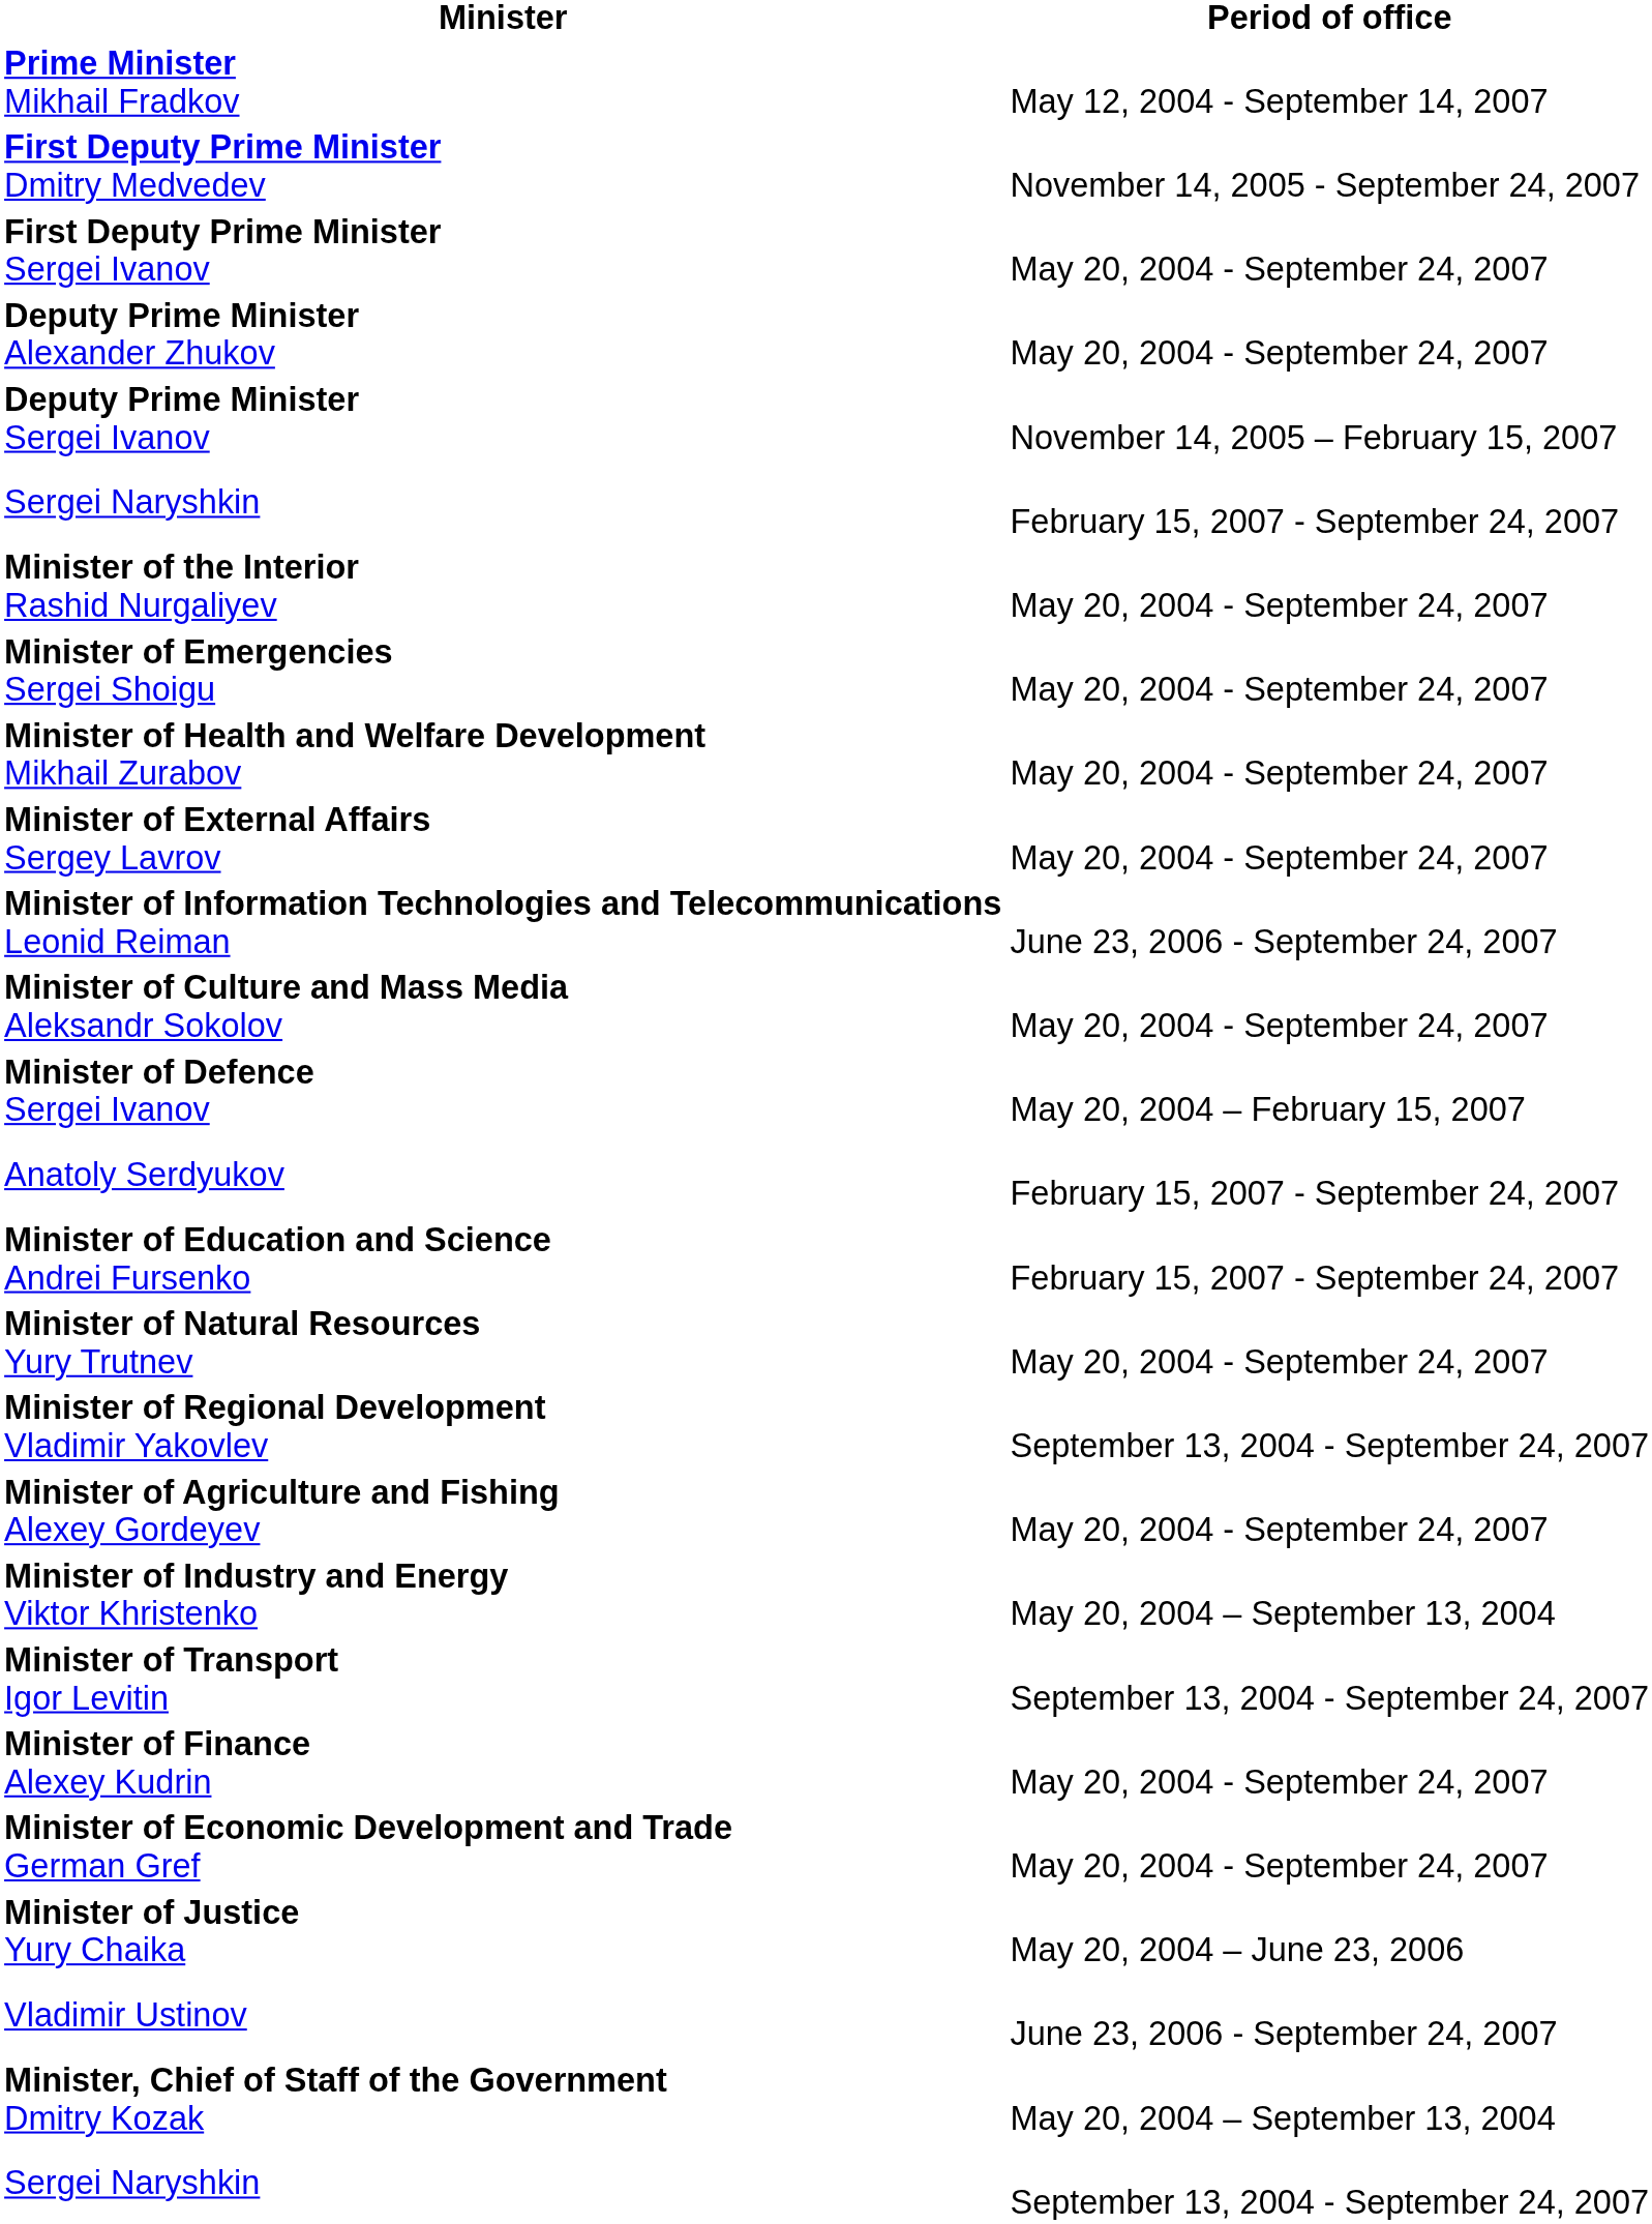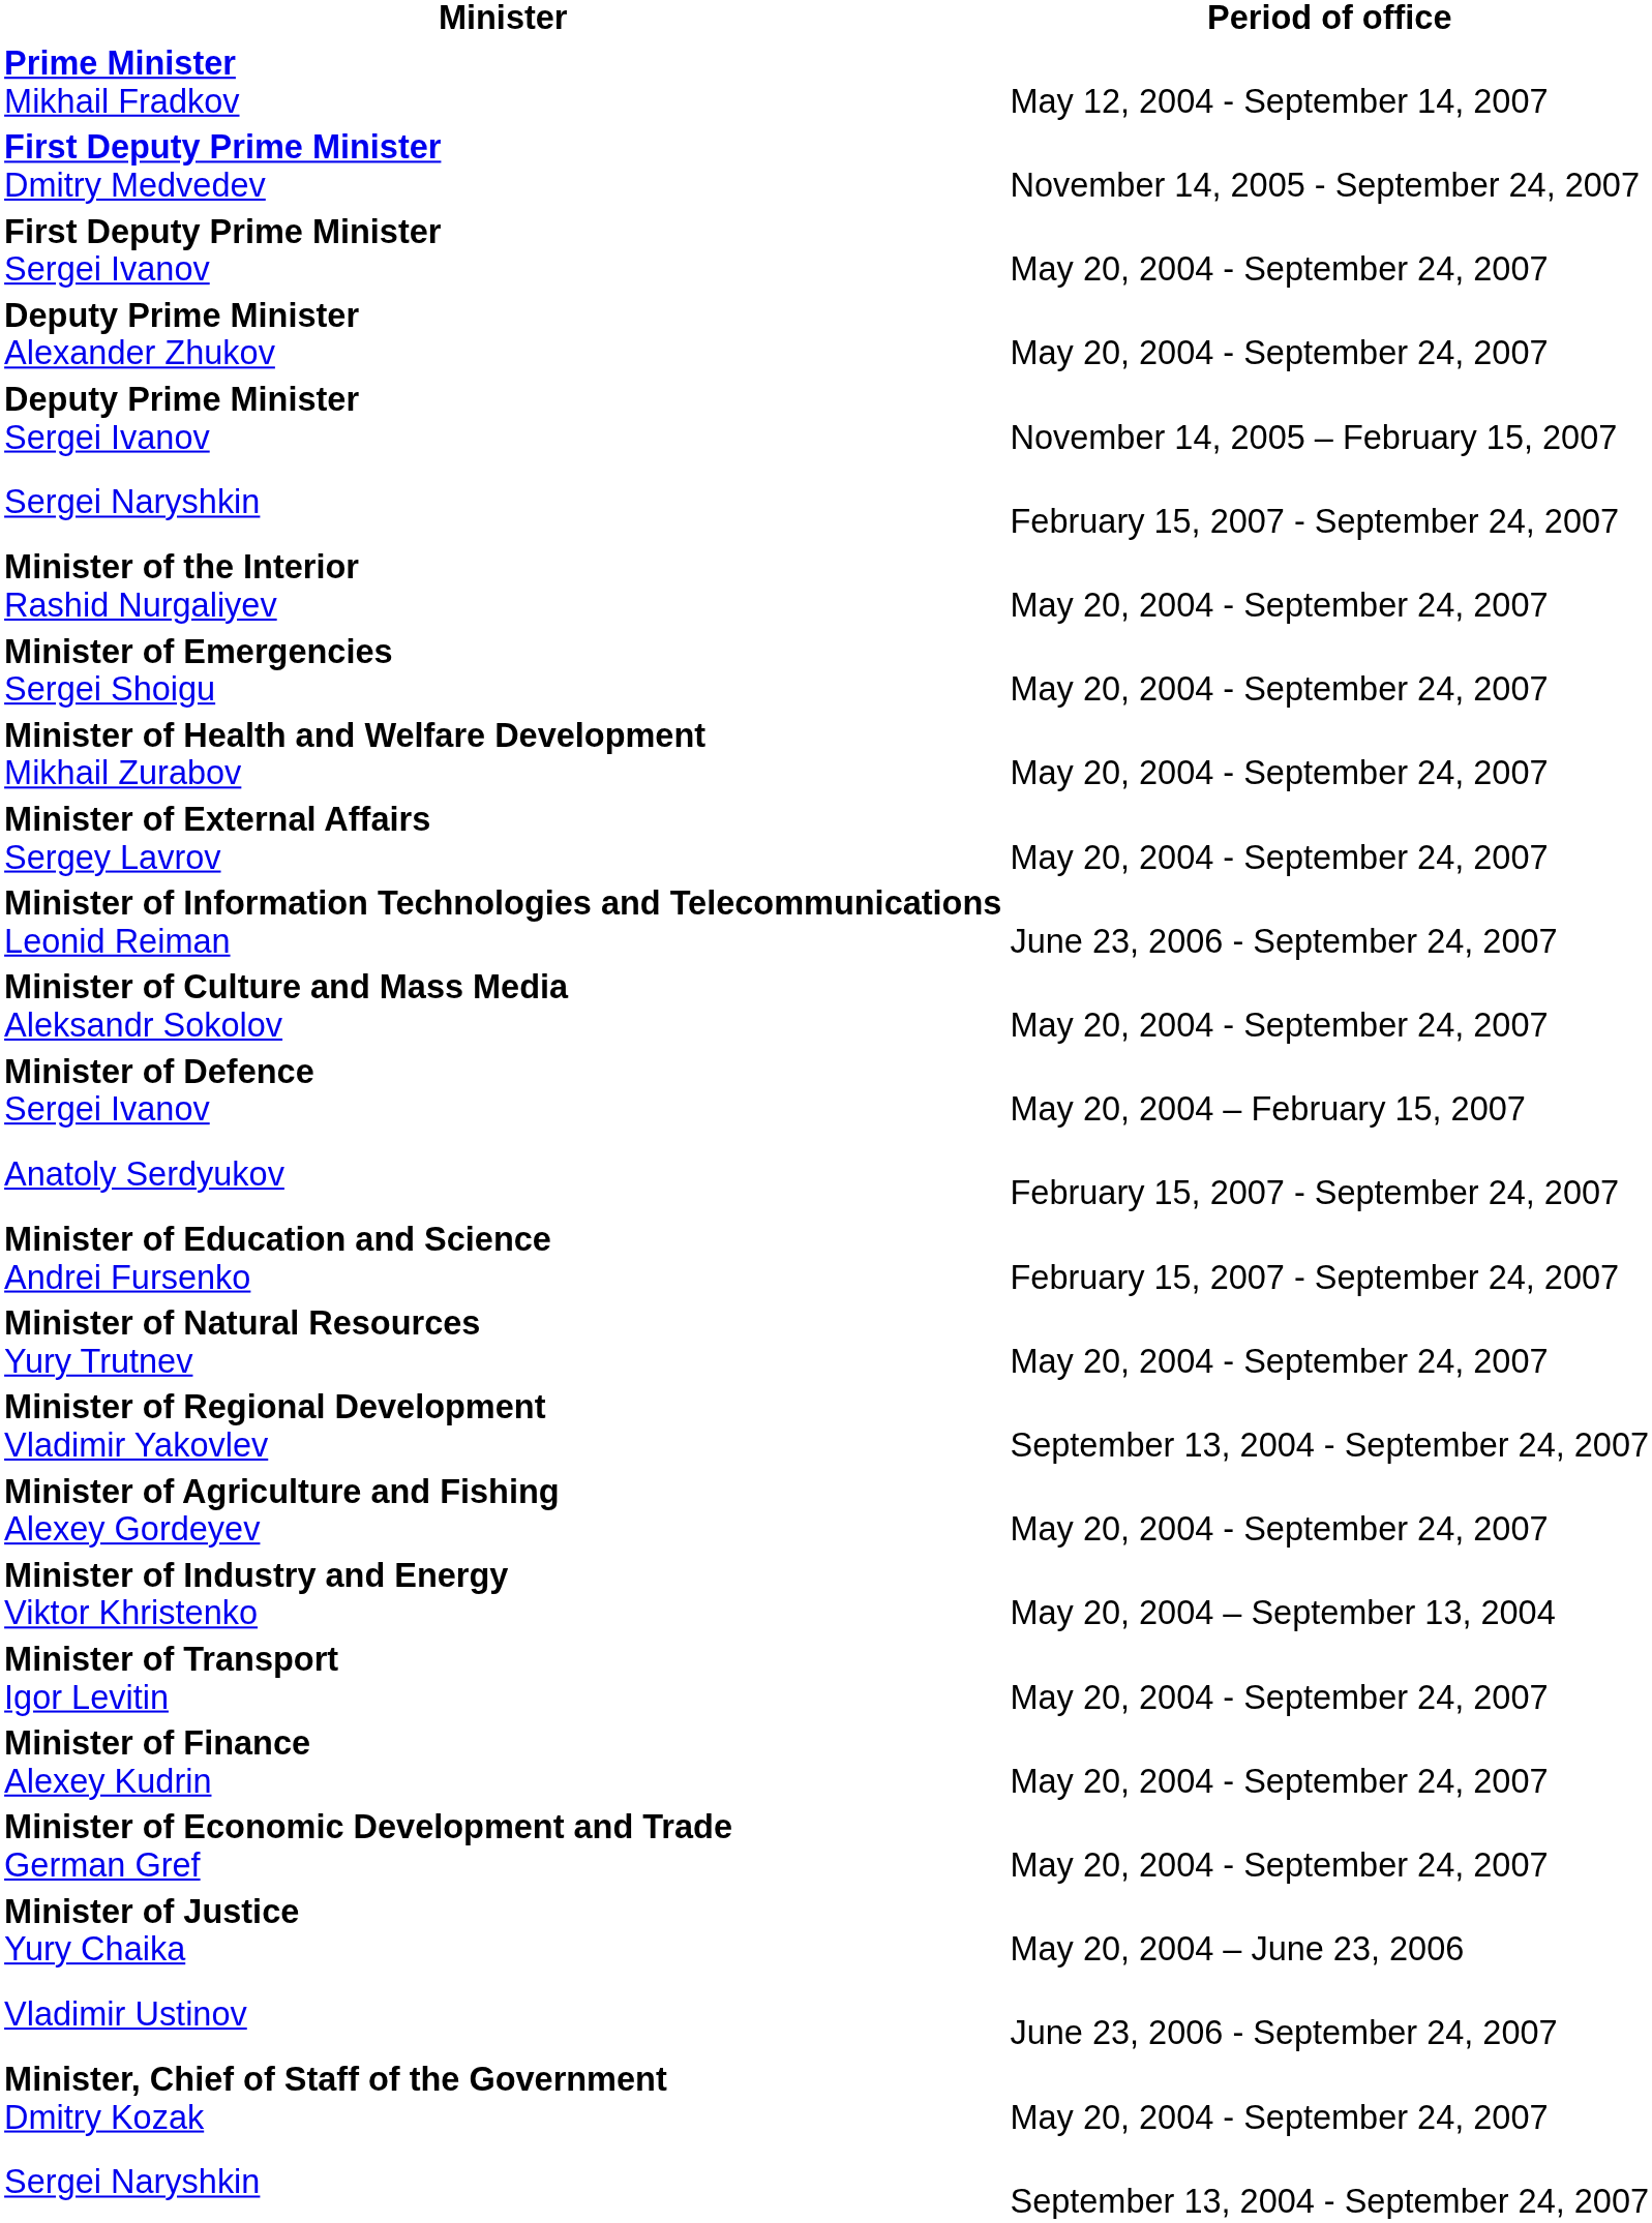row 21 | Period of office: September 13, 2004 - September 24, 2007 -> May 20, 2004 - September 24, 2007
row 26 | Period of office: May 20, 2004 – September 13, 2004 -> May 20, 2004 - September 24, 2007
